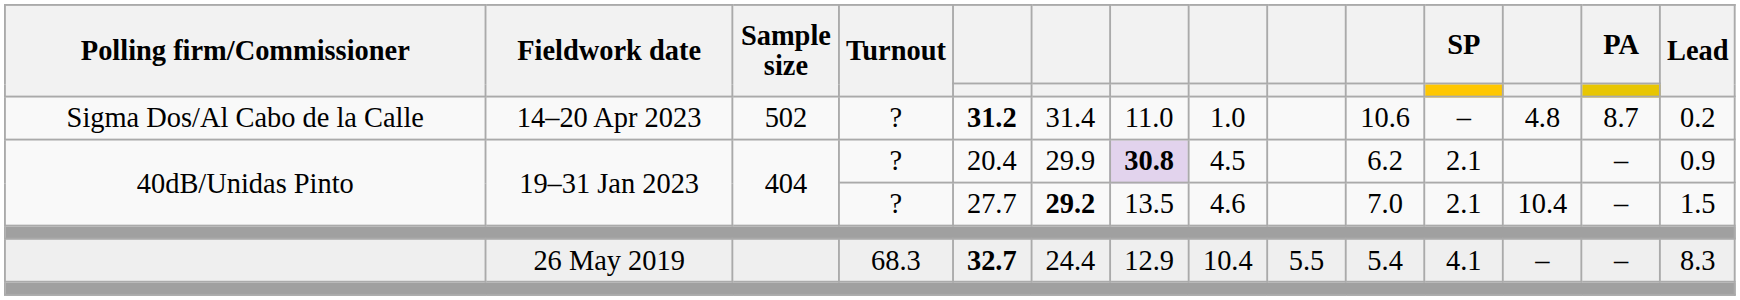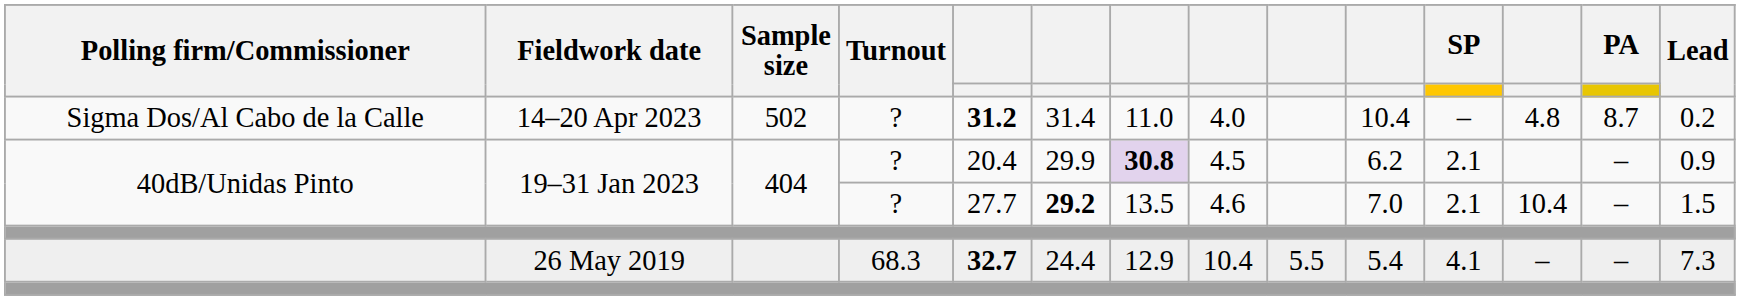14–20 Apr 2023 | column 8: 1.0 -> 4.0
14–20 Apr 2023 | column 10: 10.6 -> 10.4
26 May 2019 | Lead: 8.3 -> 7.3
